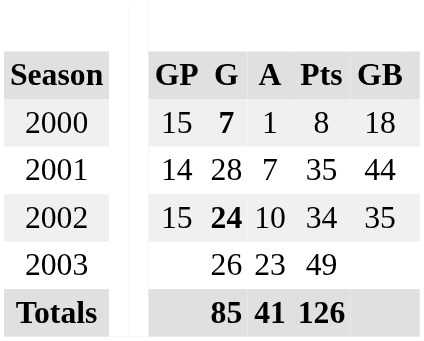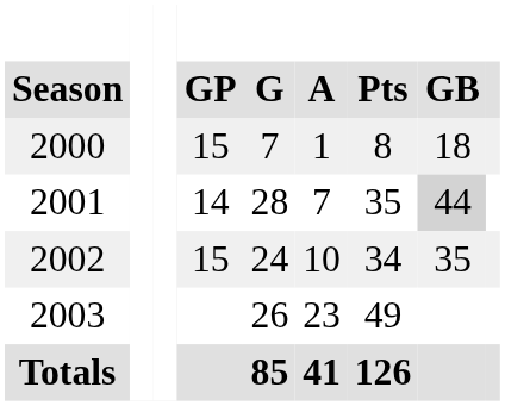2000 | G: bold -> normal
2001 | GB: no background -> lightgrey background
2002 | G: bold -> normal
